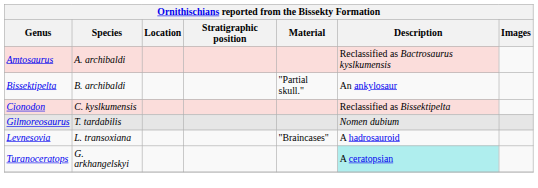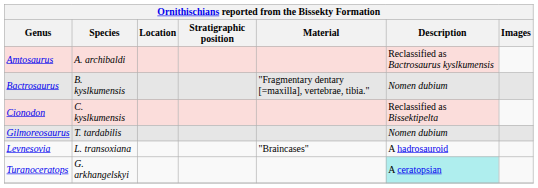+ row: Bactrosaurus | B. kyslkumensis | "Fragmentary dentary [=maxilla], vertebrae, tibia." | Nomen dubium
- row: Bissektipelta | B. archibaldi | "Partial skull." | An ankylosaur
